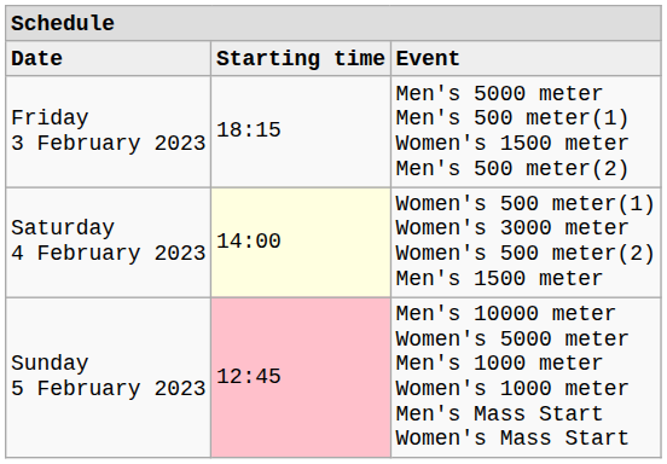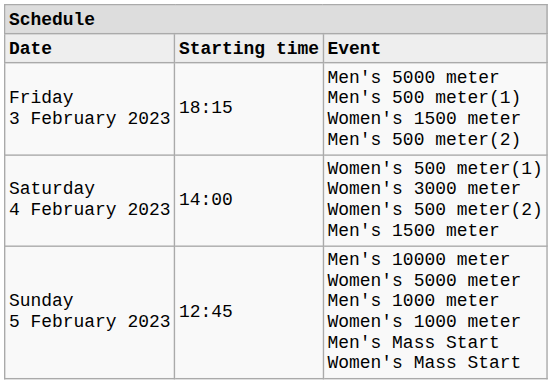Saturday 4 February 2023 | column 2: lightyellow background -> no background
Sunday 5 February 2023 | column 2: pink background -> no background
